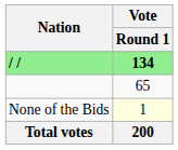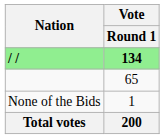None of the Bids | Vote / Round 1: lightyellow background -> no background
